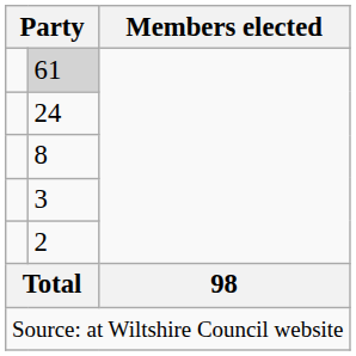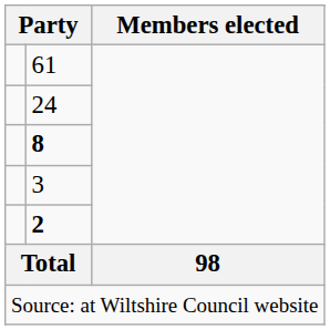61 | column 2: lightgrey background -> no background
8 | column 2: normal -> bold
2 | column 2: normal -> bold
